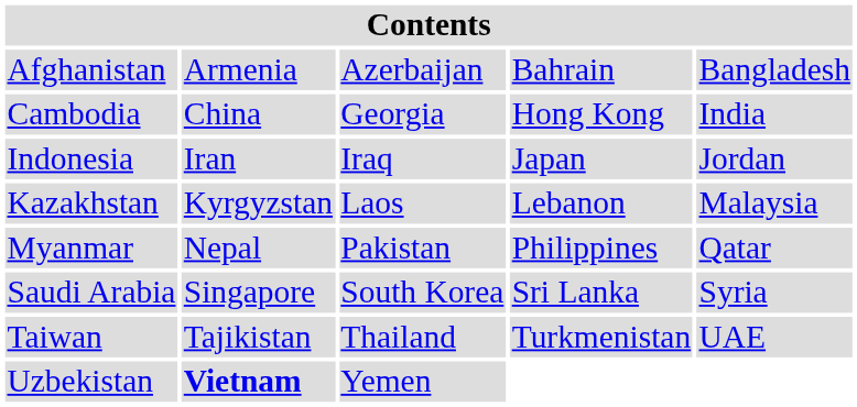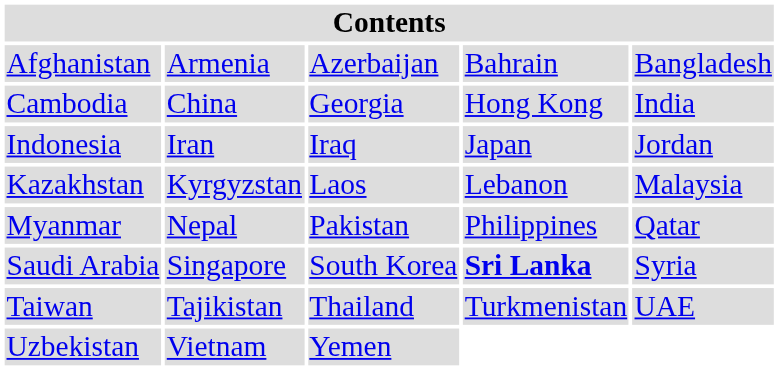Saudi Arabia | column 4: normal -> bold
Uzbekistan | column 2: bold -> normal
